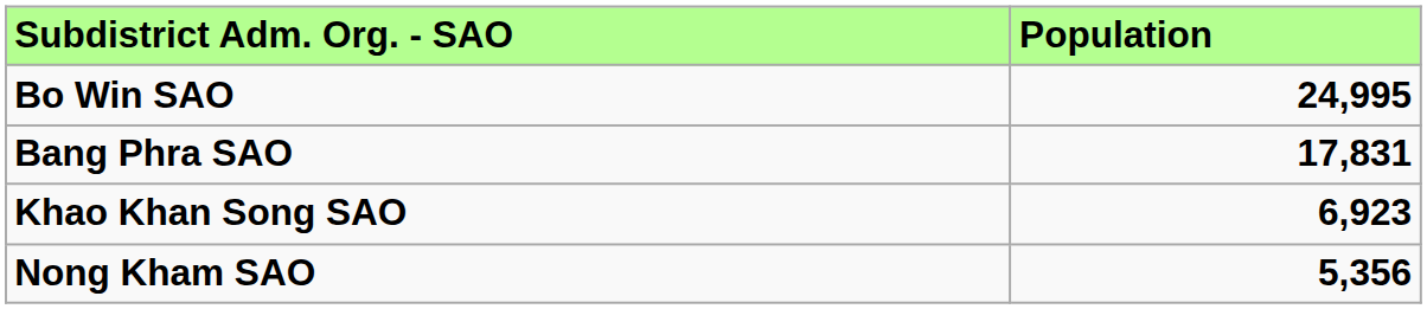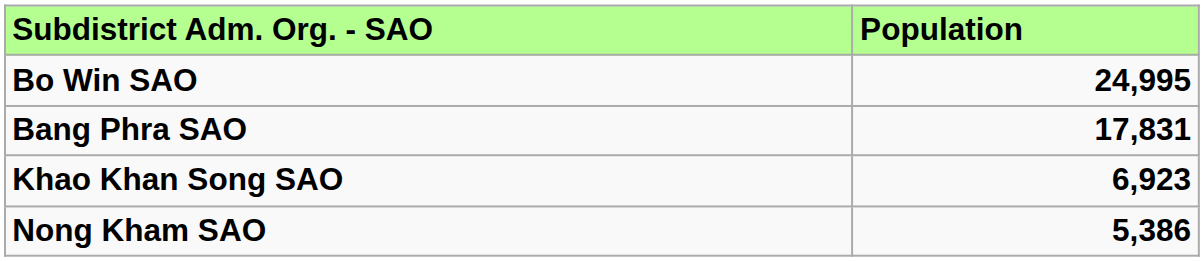Nong Kham SAO | Population: 5,356 -> 5,386
